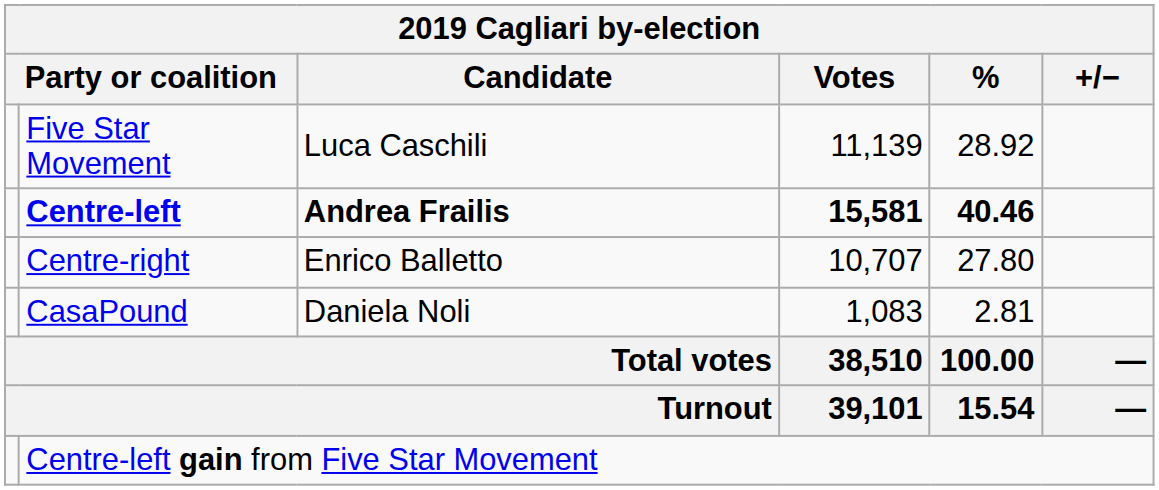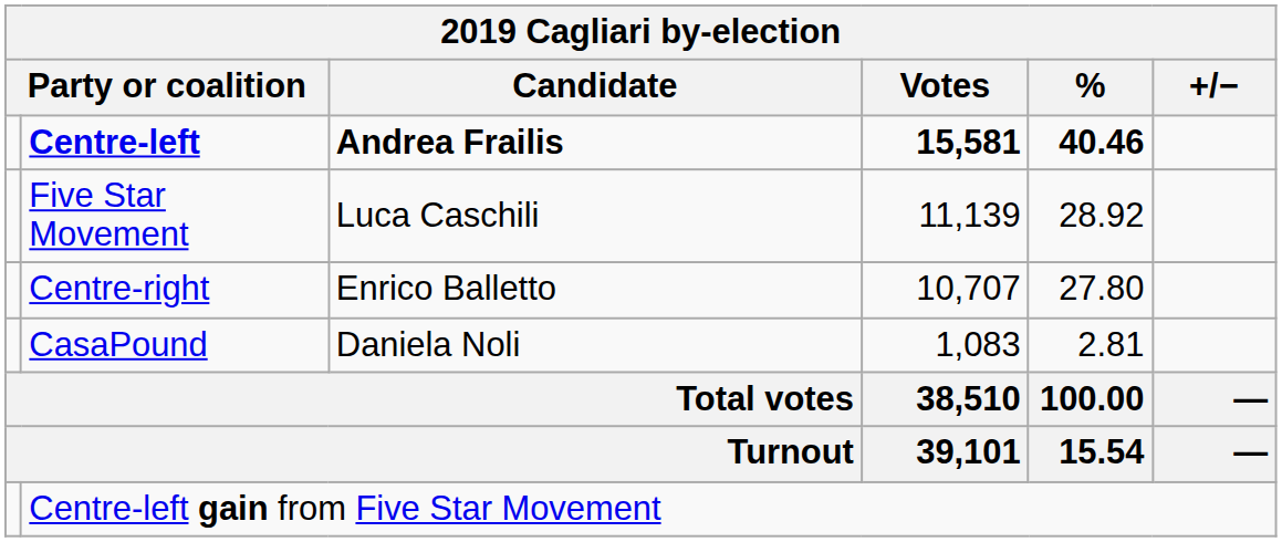rows swapped: Centre-left <-> Five Star Movement
